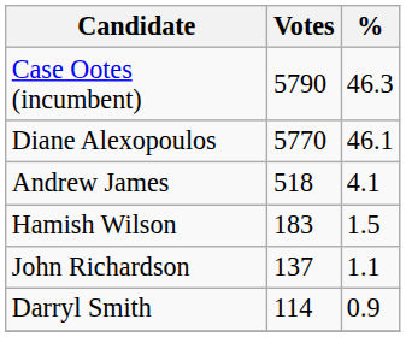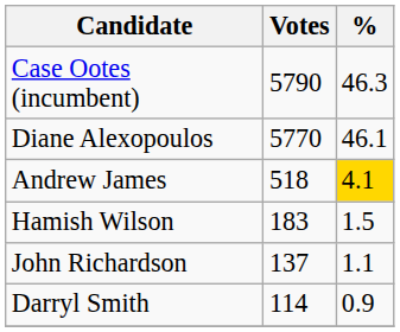Andrew James | %: no background -> gold background
